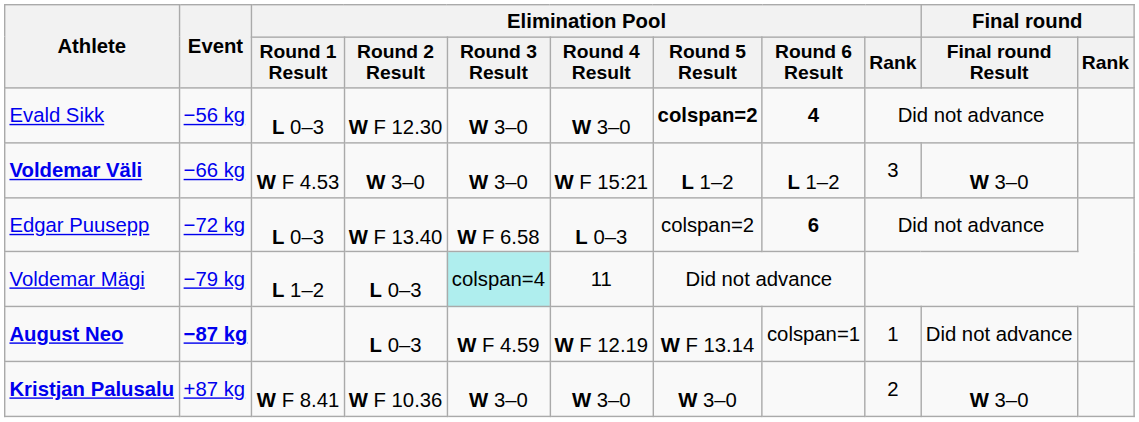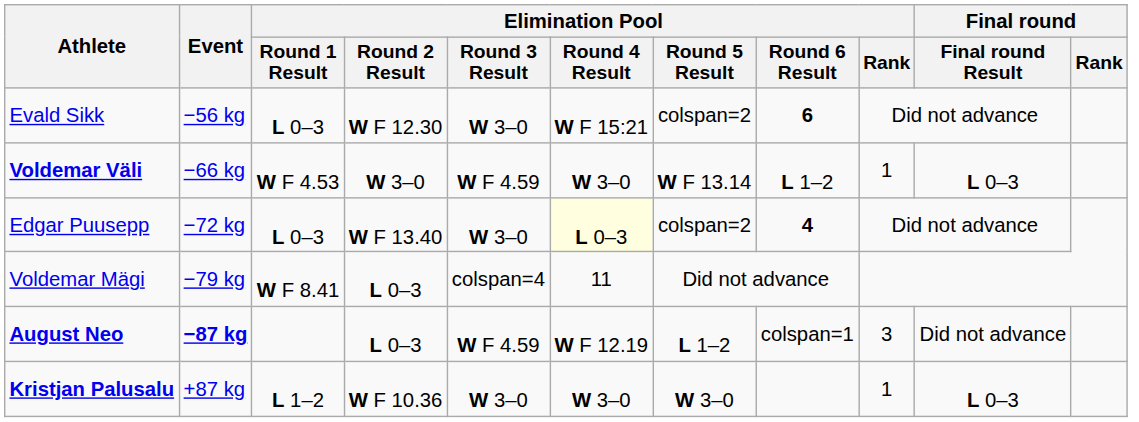Evald Sikk | Elimination Pool / Round 4 Result: W 3–0 -> W F 15:21
Evald Sikk | Elimination Pool / Round 5 Result: bold -> normal
Evald Sikk | Elimination Pool / Round 6 Result: 4 -> 6
Voldemar Väli | Elimination Pool / Round 3 Result: W 3–0 -> W F 4.59
Voldemar Väli | Elimination Pool / Round 4 Result: W F 15:21 -> W 3–0
Voldemar Väli | Elimination Pool / Round 5 Result: L 1–2 -> W F 13.14
Voldemar Väli | Elimination Pool / Rank: 3 -> 1
Voldemar Väli | Final round / Final round Result: W 3–0 -> L 0–3
Edgar Puusepp | Elimination Pool / Round 3 Result: W F 6.58 -> W 3–0
Edgar Puusepp | Elimination Pool / Round 4 Result: no background -> lightyellow background
Edgar Puusepp | Elimination Pool / Round 6 Result: 6 -> 4
Voldemar Mägi | Elimination Pool / Round 1 Result: L 1–2 -> W F 8.41
Voldemar Mägi | Elimination Pool / Round 3 Result: paleturquoise background -> no background
August Neo | Elimination Pool / Round 5 Result: W F 13.14 -> L 1–2
August Neo | Elimination Pool / Rank: 1 -> 3
Kristjan Palusalu | Elimination Pool / Round 1 Result: W F 8.41 -> L 1–2
Kristjan Palusalu | Elimination Pool / Rank: 2 -> 1
Kristjan Palusalu | Final round / Final round Result: W 3–0 -> L 0–3
